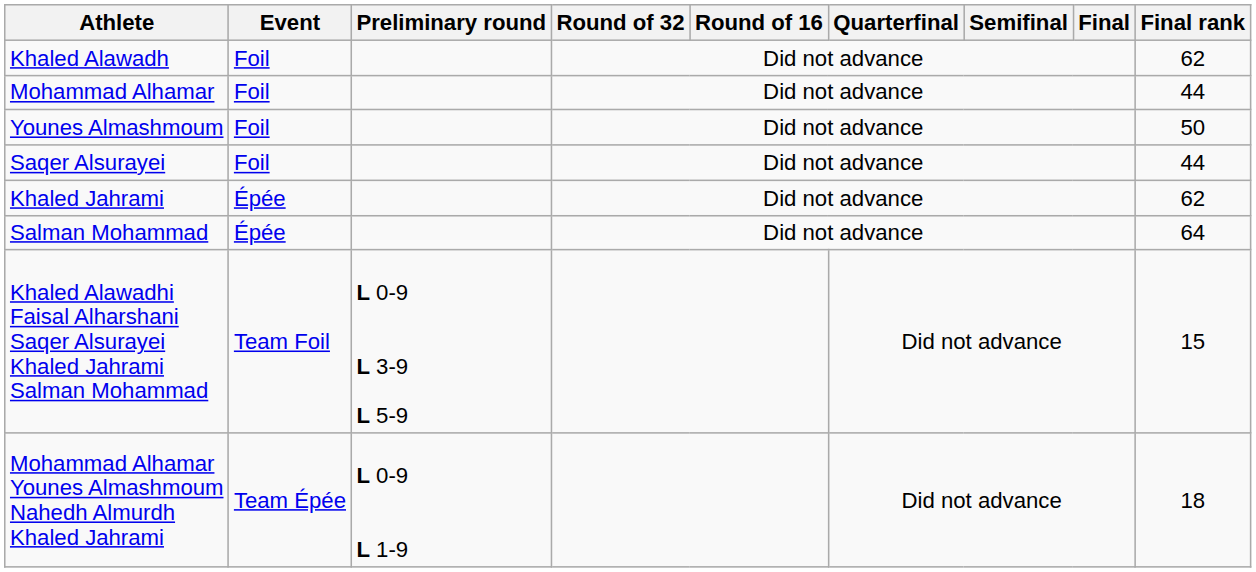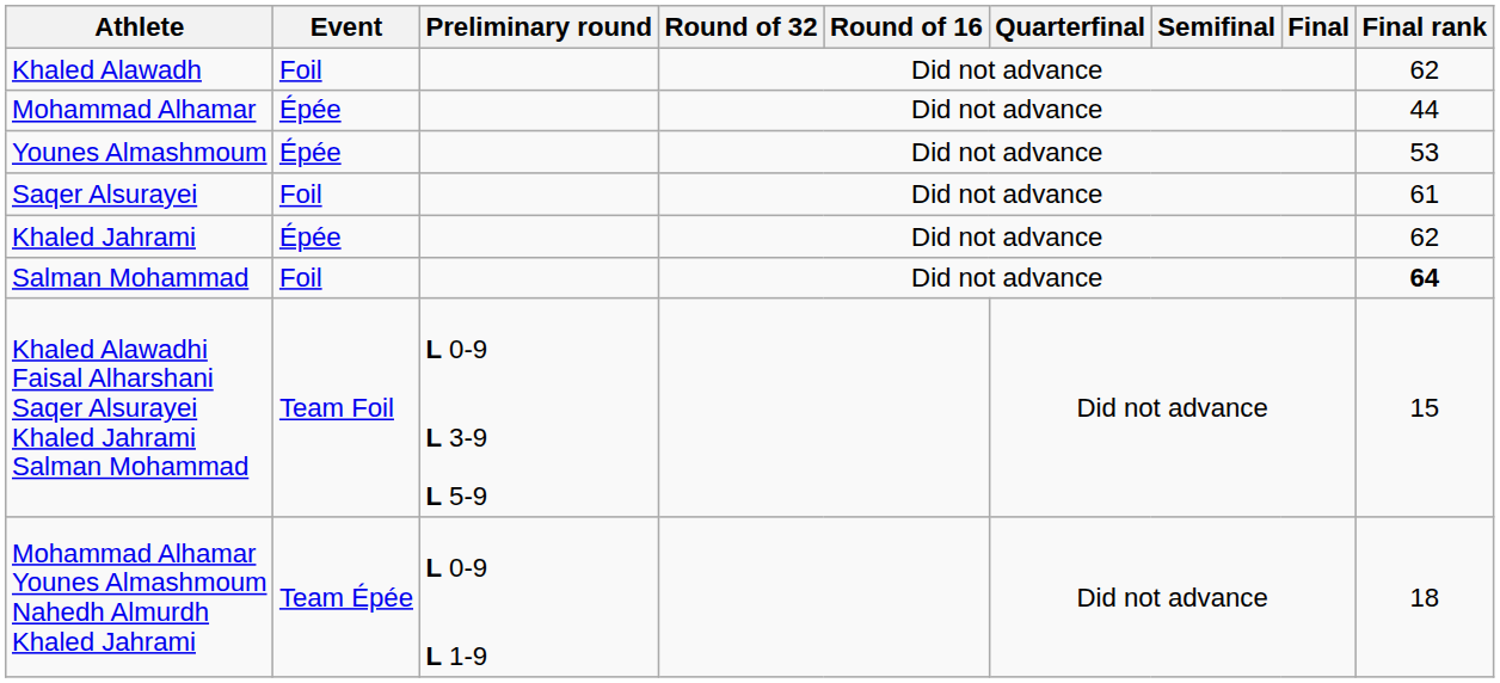Mohammad Alhamar | Event: Foil -> Épée
Younes Almashmoum | Event: Foil -> Épée
Younes Almashmoum | Final rank: 50 -> 53
Saqer Alsurayei | Final rank: 44 -> 61
Salman Mohammad | Event: Épée -> Foil
Salman Mohammad | Final rank: normal -> bold
